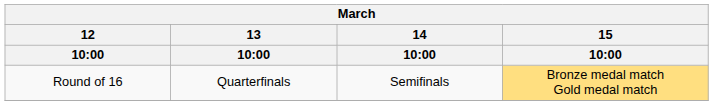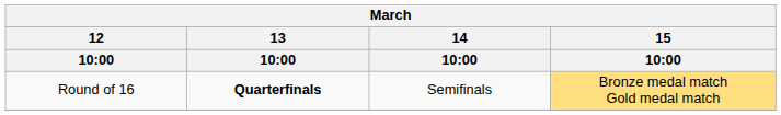Round of 16 | 13 / 10:00: normal -> bold
